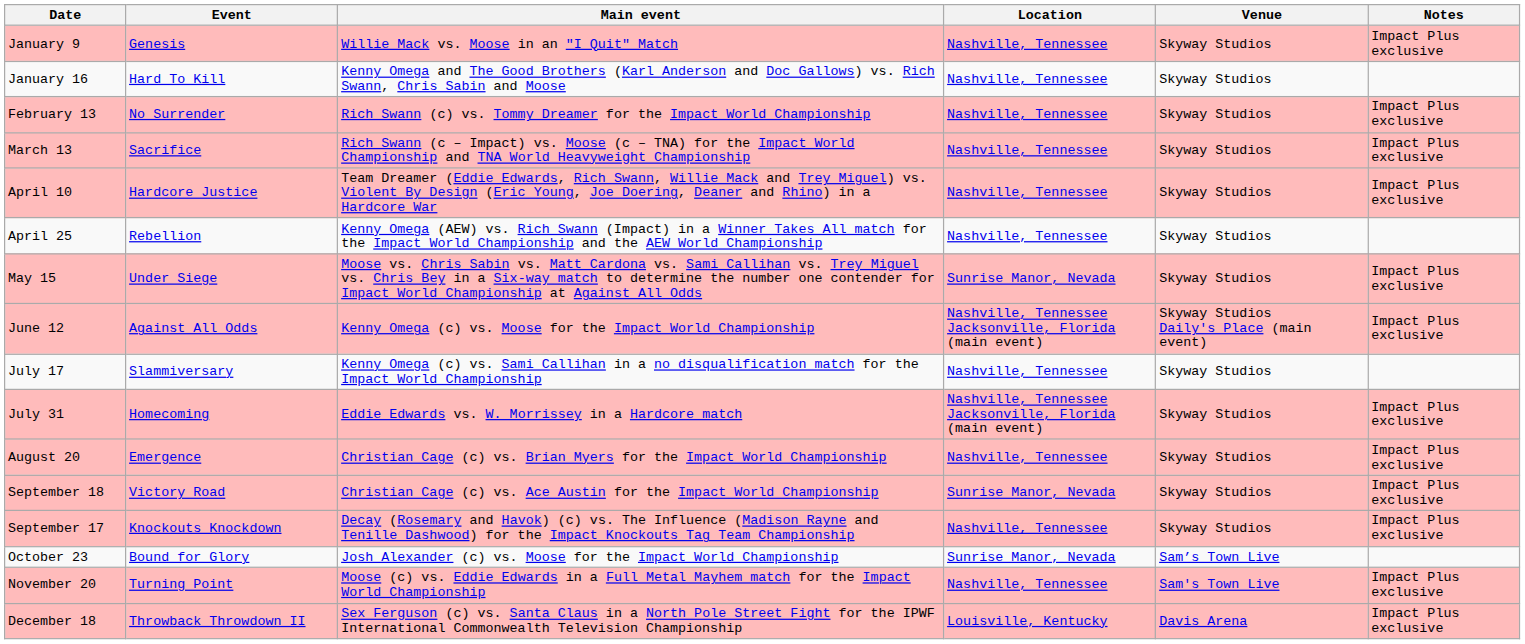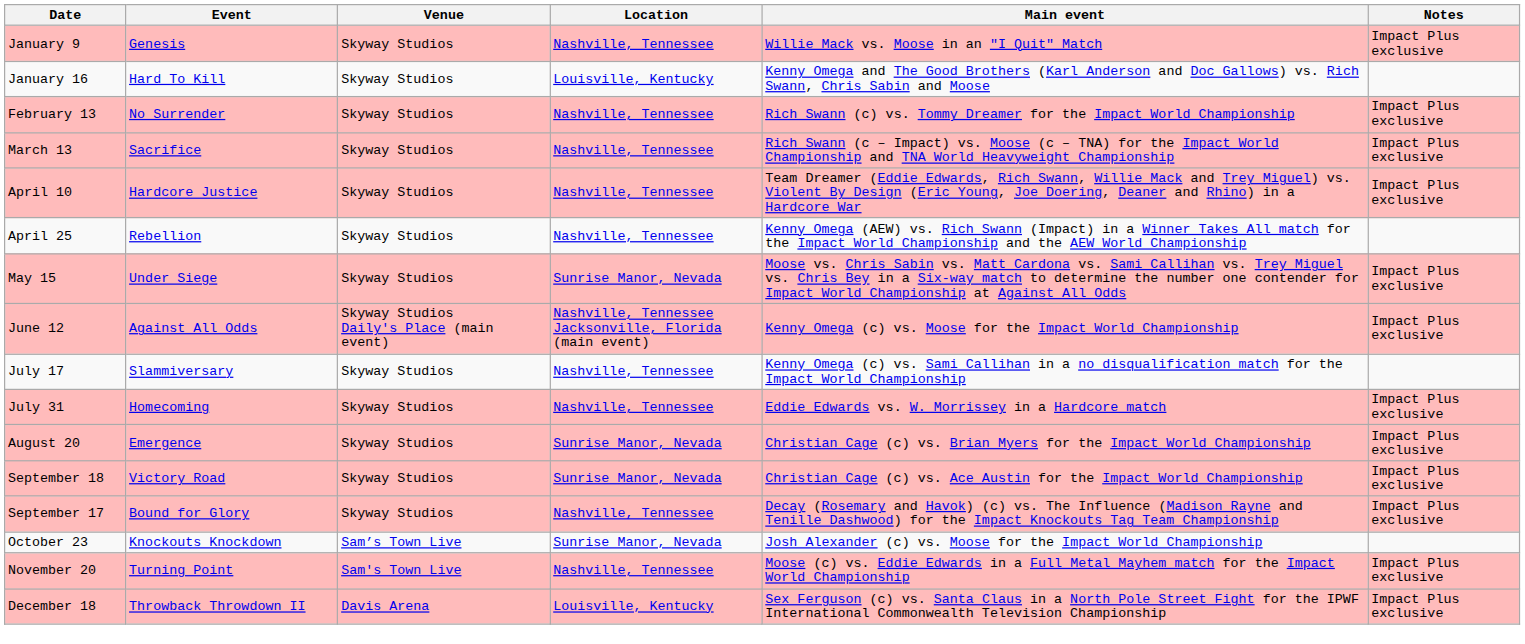columns swapped: Venue <-> Main event
January 16 | Location: Nashville, Tennessee -> Louisville, Kentucky
July 31 | Location: Nashville, Tennessee Jacksonville, Florida (main event) -> Nashville, Tennessee
August 20 | Location: Nashville, Tennessee -> Sunrise Manor, Nevada
September 17 | Event: Knockouts Knockdown -> Bound for Glory
October 23 | Event: Bound for Glory -> Knockouts Knockdown
